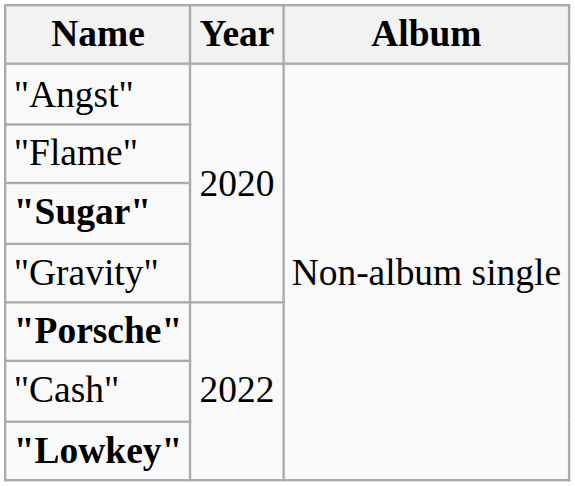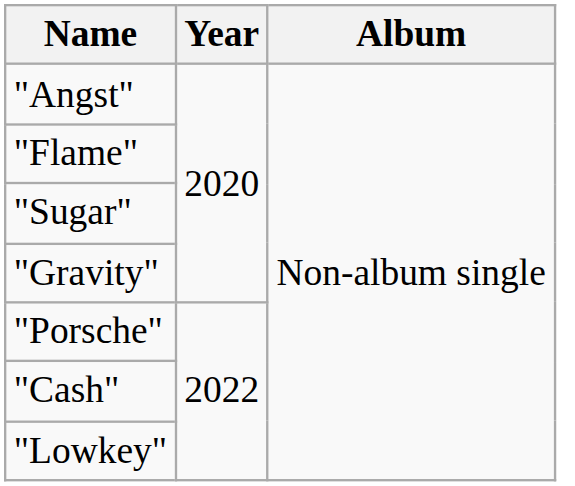"Sugar" | Name: bold -> normal
"Porsche" | Name: bold -> normal
"Lowkey" | Name: bold -> normal
